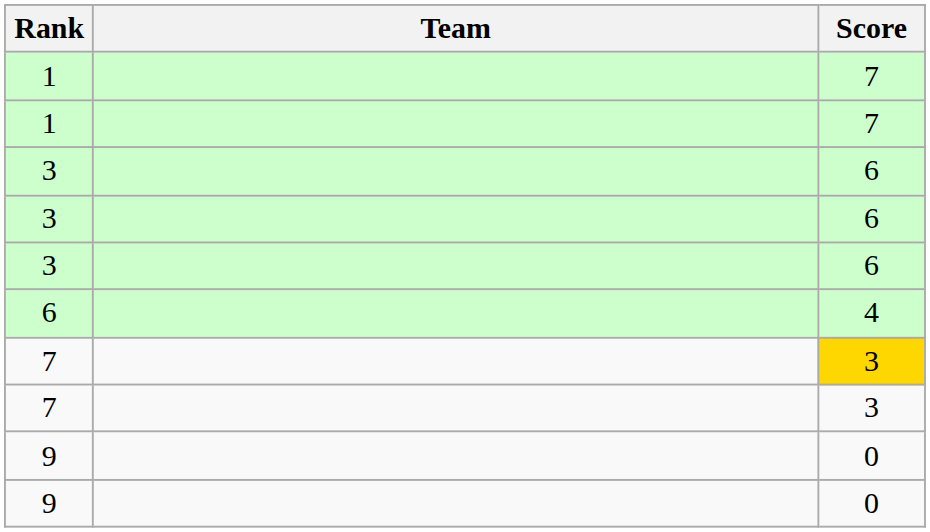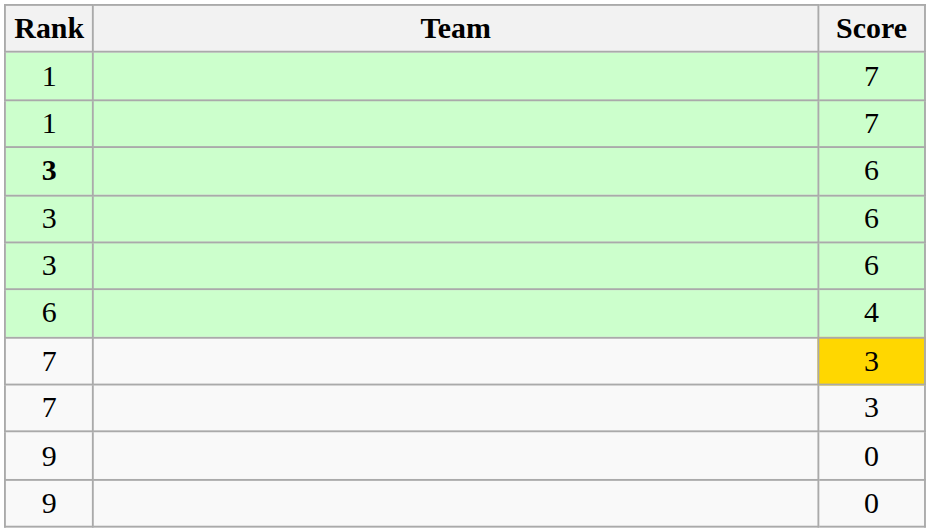row 4 | Rank: normal -> bold
